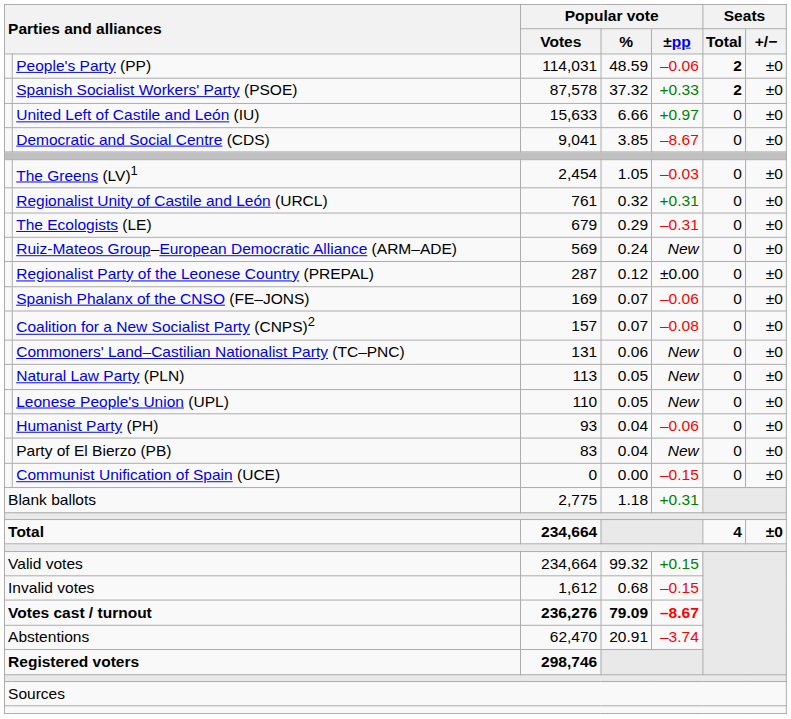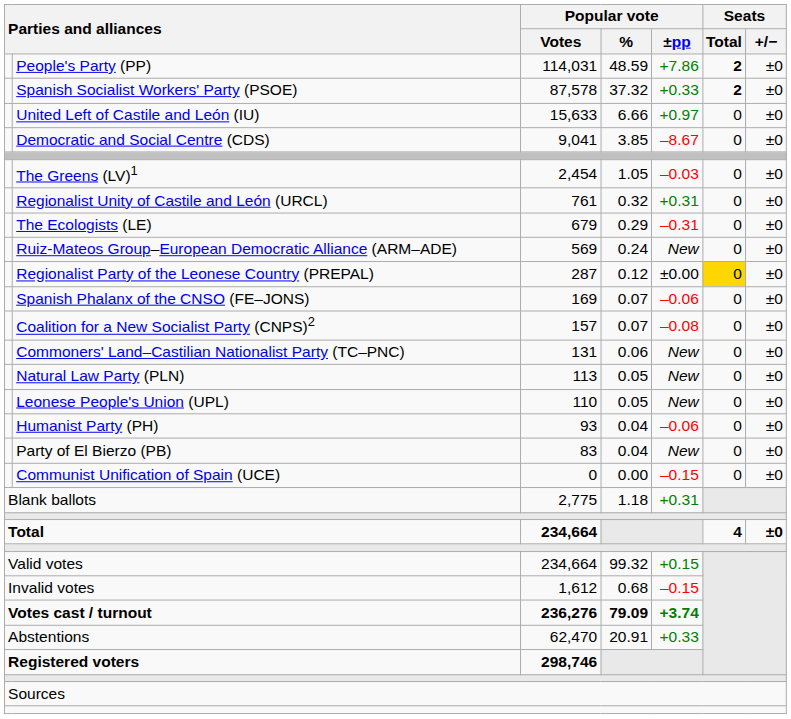People's Party (PP) | Popular vote / ±pp: –0.06 -> +7.86
Regionalist Party of the Leonese Country (PREPAL) | Seats / Total: no background -> gold background
Votes cast / turnout | Popular vote / ±pp: –8.67 -> +3.74
Abstentions | Popular vote / ±pp: –3.74 -> +0.33
